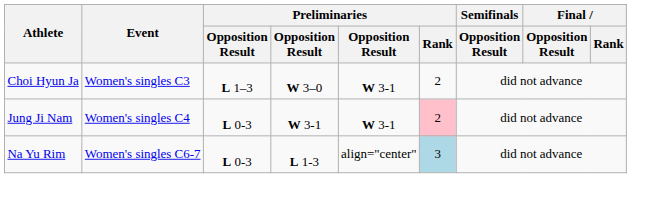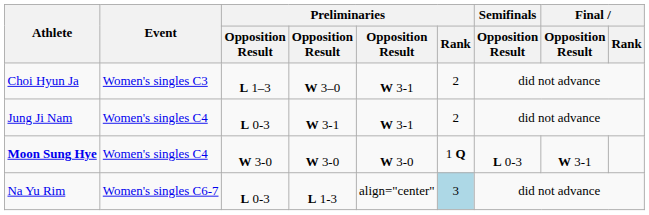Jung Ji Nam | Preliminaries / Rank: pink background -> no background
+ row: Moon Sung Hye | Women's singles C4 | W 3-0 | W 3-0 | W 3-0 | 1 Q | L 0-3 | W 3-1
